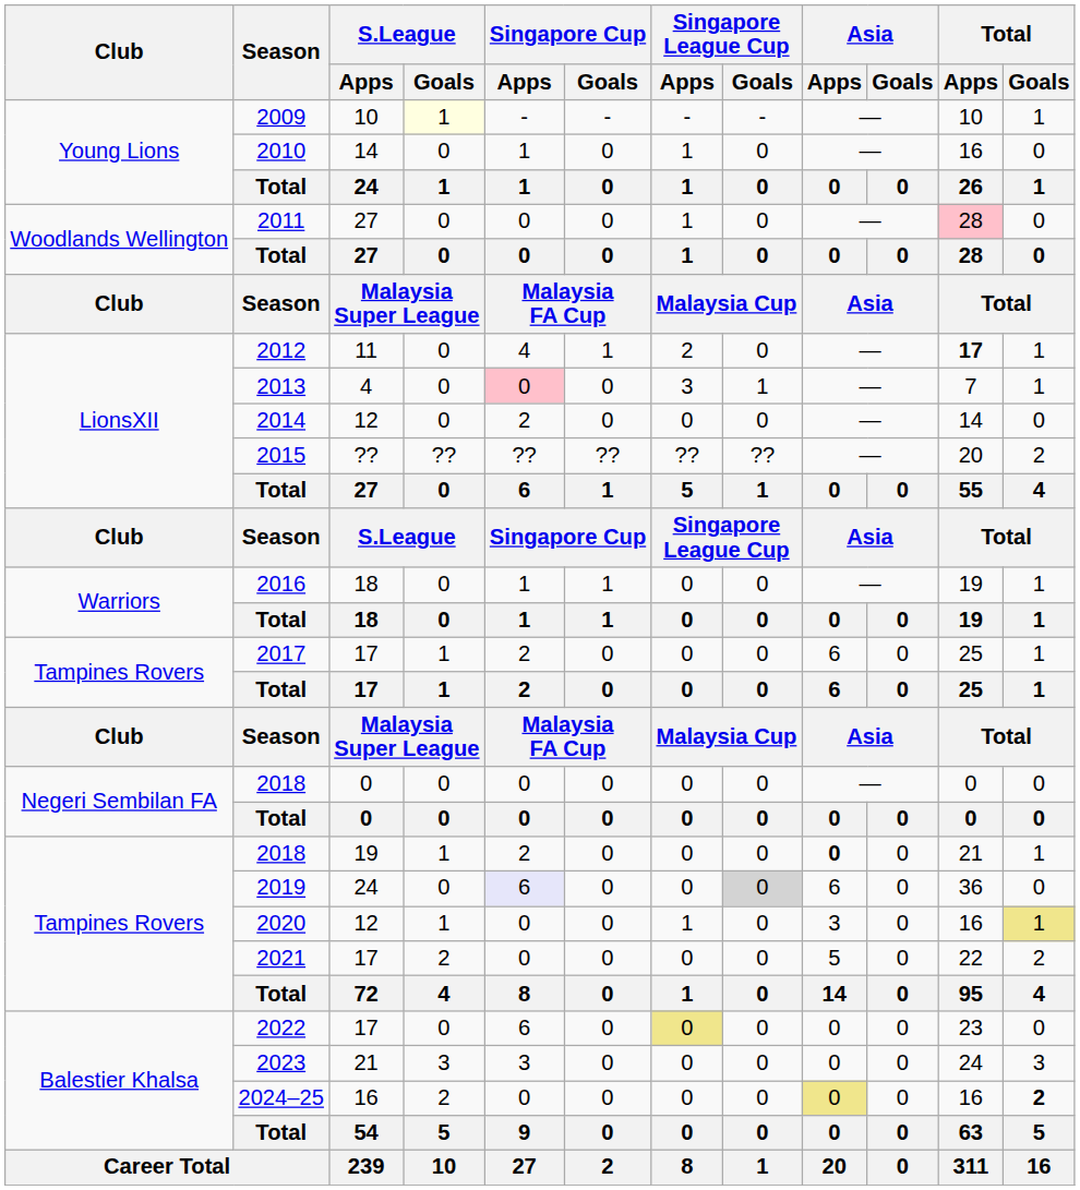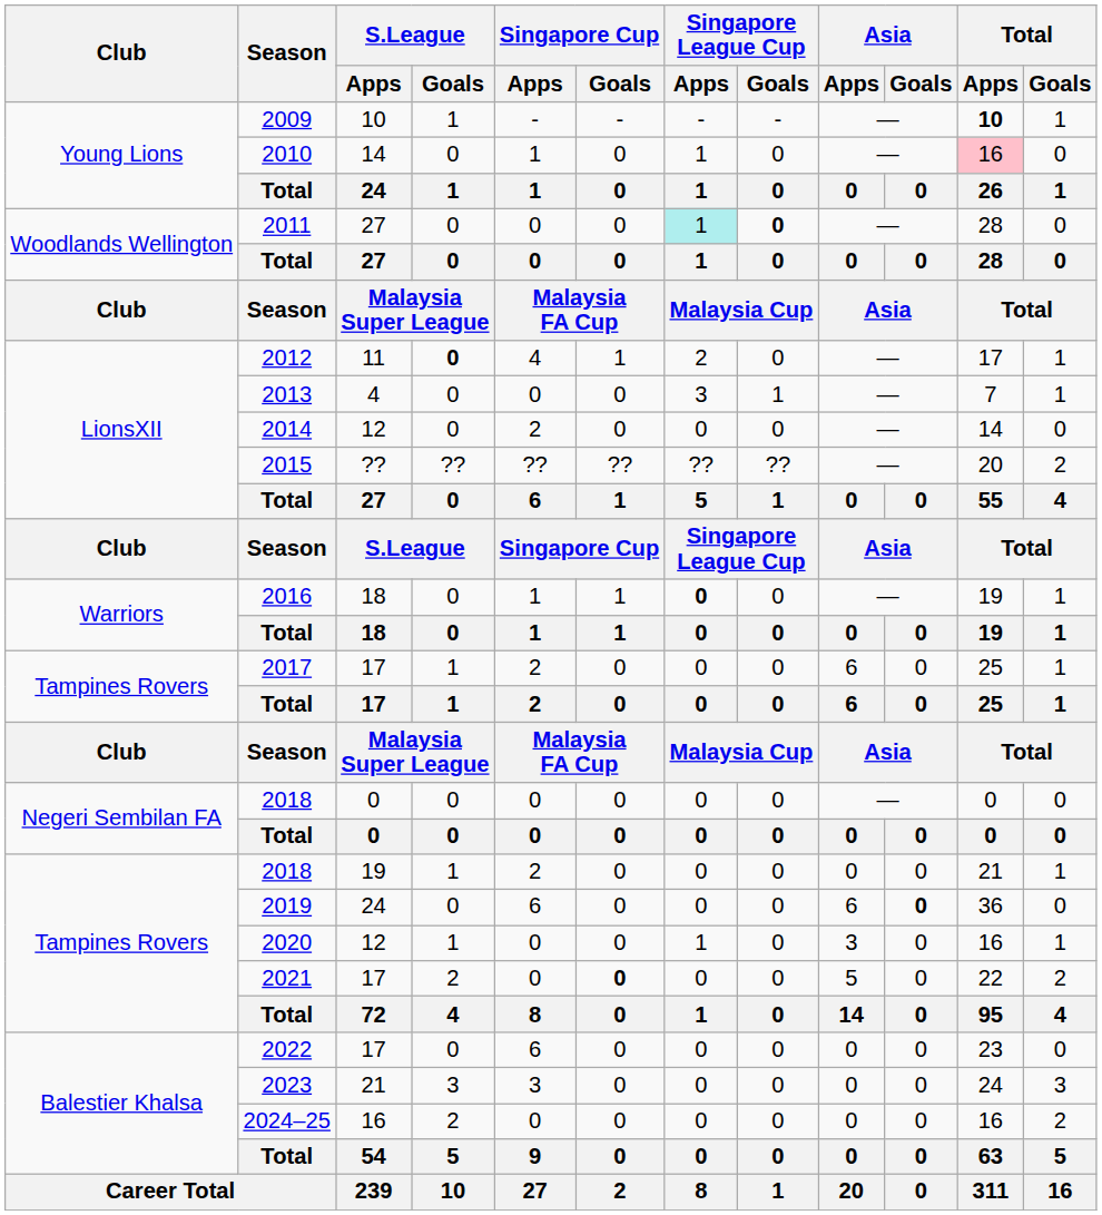2009 | S.League / Goals: lightyellow background -> no background
2009 | Total / Apps: normal -> bold
2010 | Total / Apps: no background -> pink background
2011 | Singapore League Cup / Apps: no background -> paleturquoise background
2011 | Singapore League Cup / Goals: normal -> bold
2011 | Total / Apps: pink background -> no background
2012 | S.League / Goals: normal -> bold
2012 | Total / Apps: bold -> normal
2013 | Singapore Cup / Apps: pink background -> no background
2016 | Singapore League Cup / Apps: normal -> bold
2018 / 19 | Asia / Apps: bold -> normal
2019 | Singapore Cup / Apps: lavender background -> no background
2019 | Singapore League Cup / Goals: lightgrey background -> no background
2019 | Asia / Goals: normal -> bold
2020 | Total / Goals: khaki background -> no background
2021 | Singapore Cup / Goals: normal -> bold
2022 | Singapore League Cup / Apps: khaki background -> no background
2024–25 | Asia / Apps: khaki background -> no background
2024–25 | Total / Goals: bold -> normal
